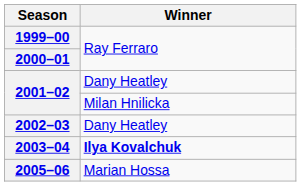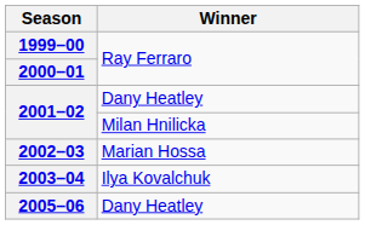row 6 | Winner: Dany Heatley -> Marian Hossa
row 7 | Winner: bold -> normal
row 8 | Winner: Marian Hossa -> Dany Heatley
